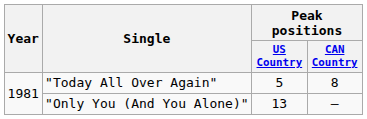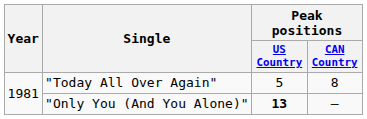"Only You (And You Alone)" | Peak positions / US Country: normal -> bold
